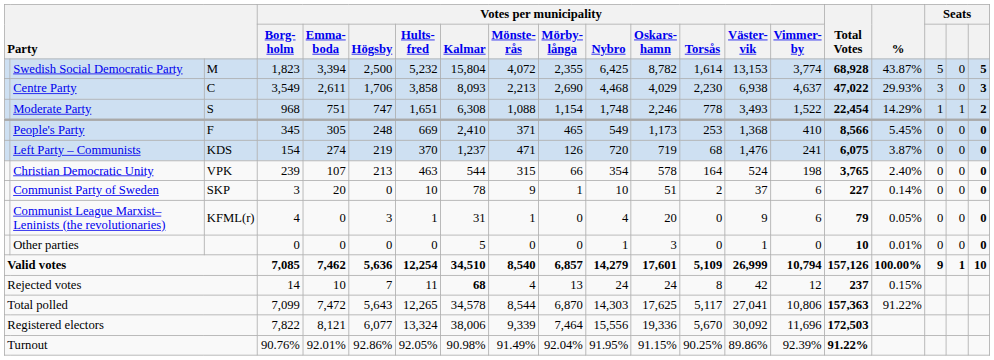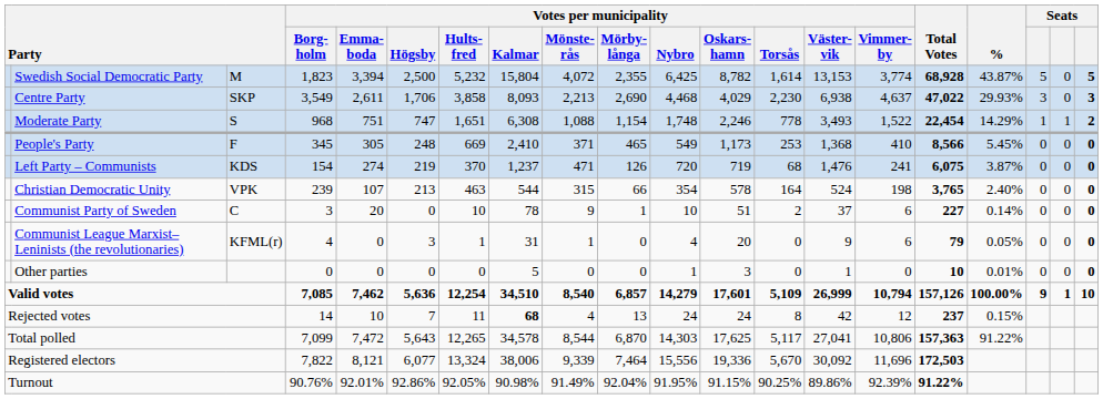Centre Party | column 3: C -> SKP
Communist Party of Sweden | column 3: SKP -> C
